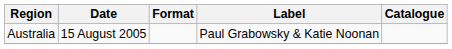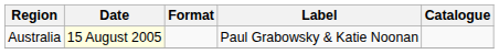Australia | Date: no background -> lightyellow background
